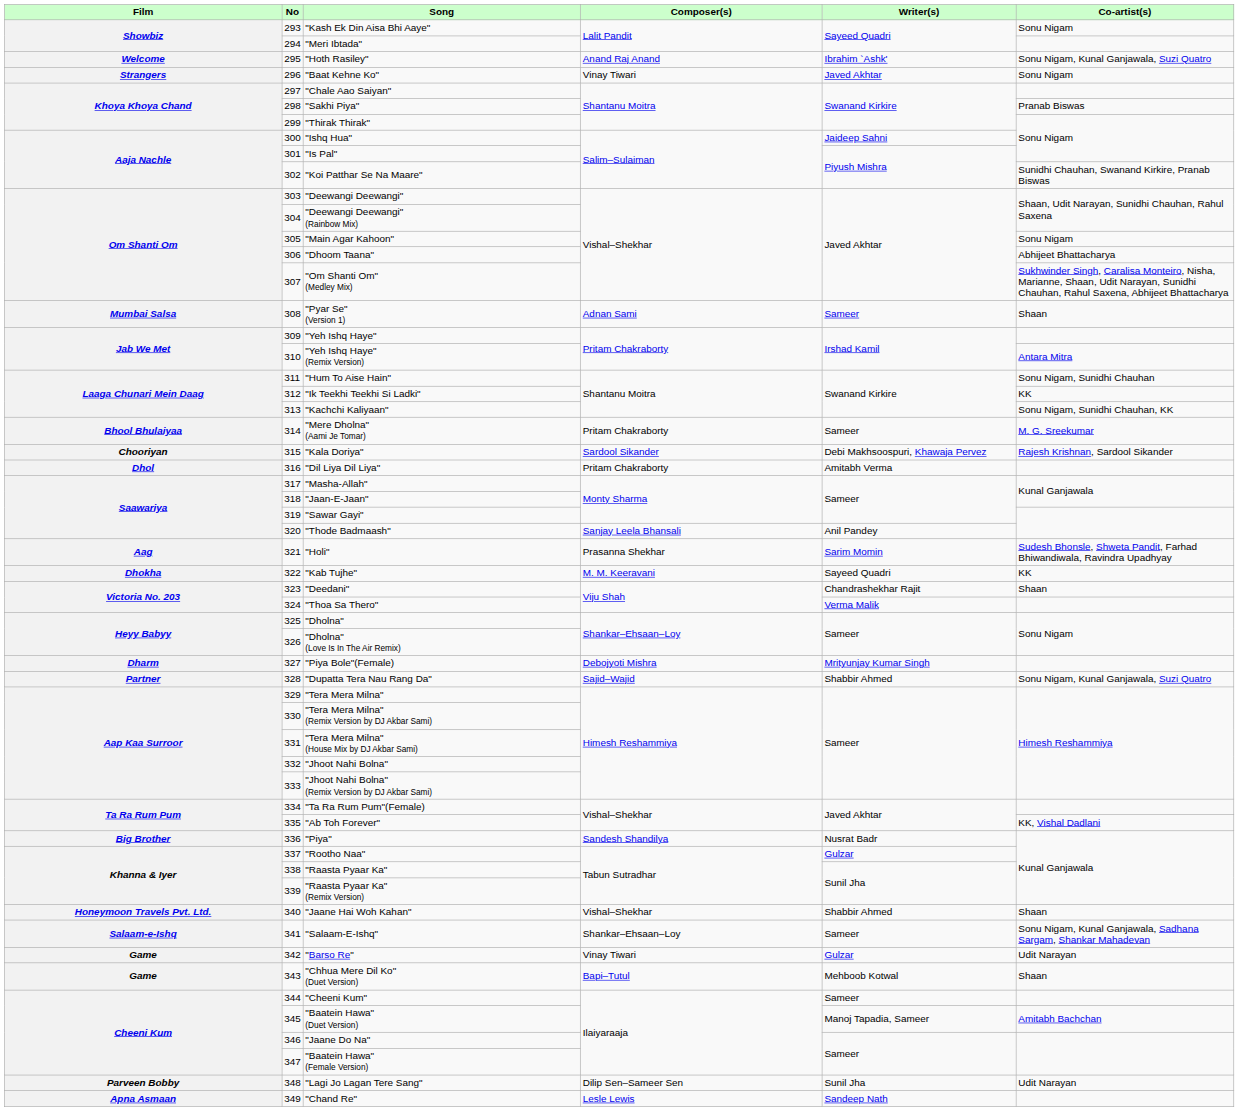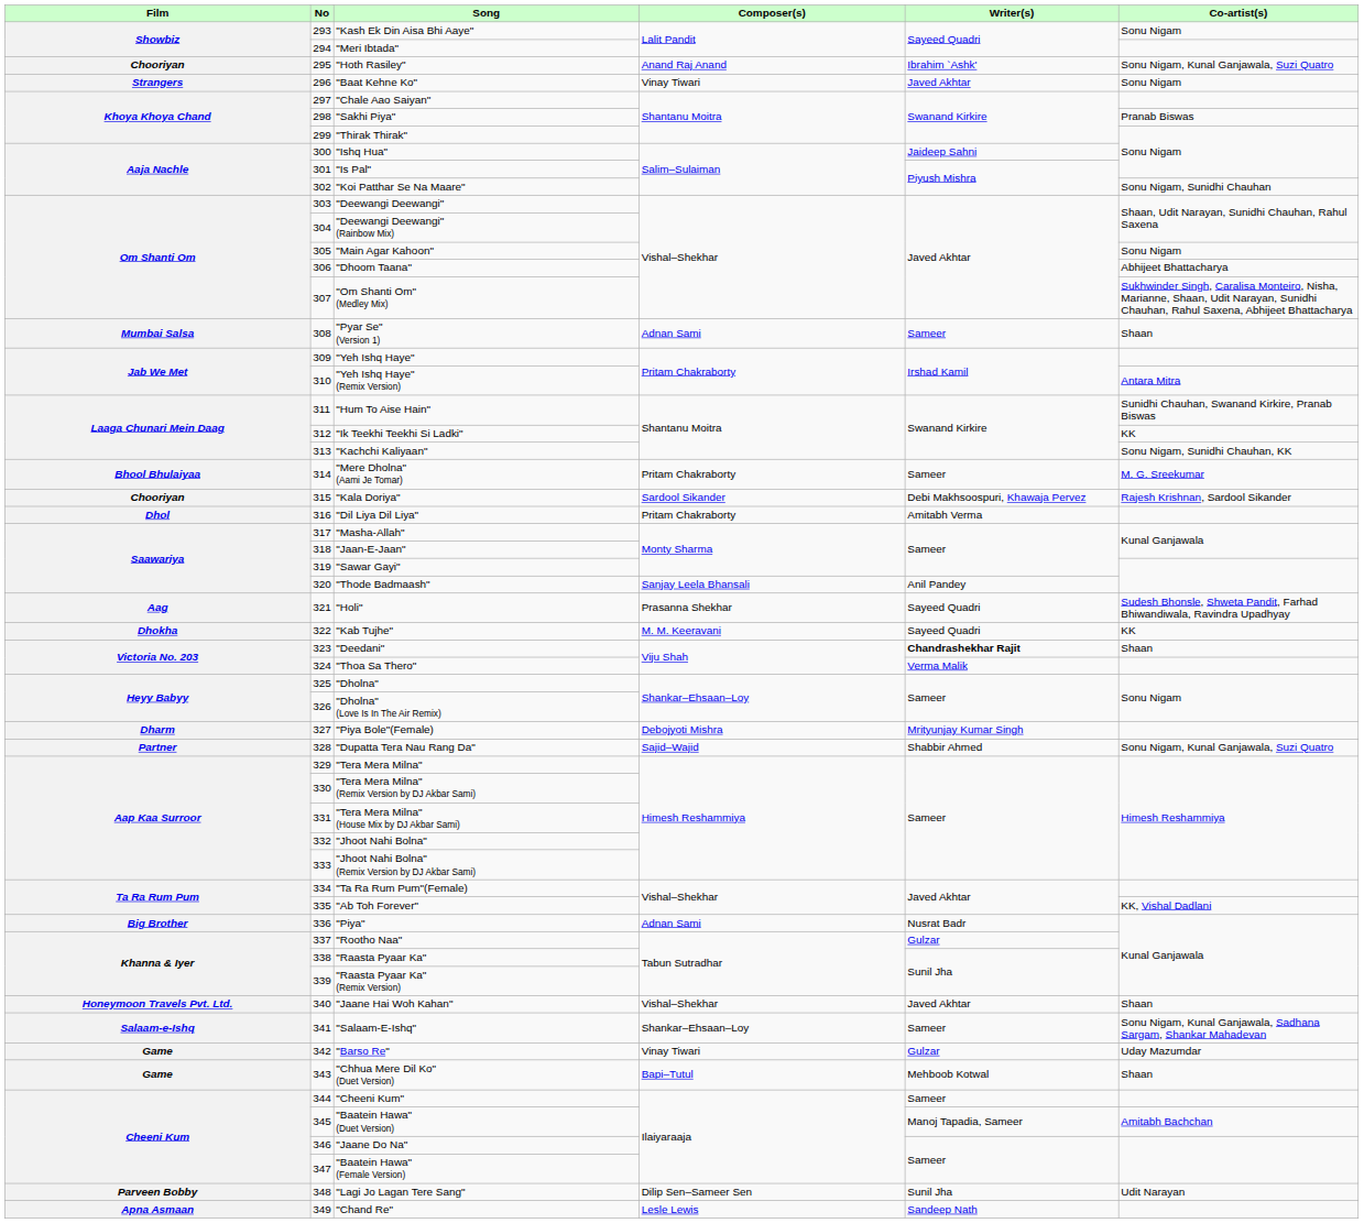"Hoth Rasiley" | Film: Welcome -> Chooriyan
"Koi Patthar Se Na Maare" | Co-artist(s): Sunidhi Chauhan, Swanand Kirkire, Pranab Biswas -> Sonu Nigam, Sunidhi Chauhan
"Hum To Aise Hain" | Co-artist(s): Sonu Nigam, Sunidhi Chauhan -> Sunidhi Chauhan, Swanand Kirkire, Pranab Biswas
"Holi" | Writer(s): Sarim Momin -> Sayeed Quadri
"Deedani" | Writer(s): normal -> bold
"Piya" | Composer(s): Sandesh Shandilya -> Adnan Sami
"Jaane Hai Woh Kahan" | Writer(s): Shabbir Ahmed -> Javed Akhtar
"Barso Re" | Co-artist(s): Udit Narayan -> Uday Mazumdar
